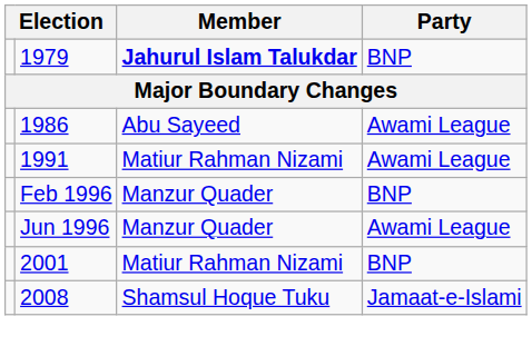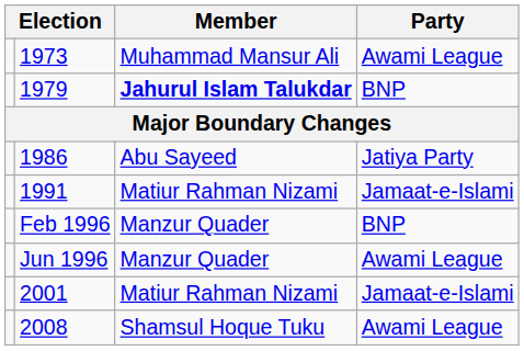+ row: 1973 | Muhammad Mansur Ali | Awami League
1986 | Party: Awami League -> Jatiya Party
1991 | Party: Awami League -> Jamaat-e-Islami
2001 | Party: BNP -> Jamaat-e-Islami
2008 | Party: Jamaat-e-Islami -> Awami League
